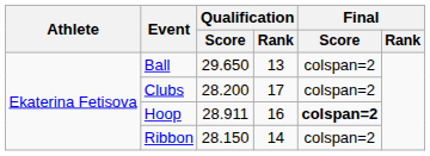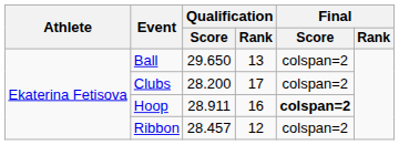Ribbon | Qualification / Score: 28.150 -> 28.457
Ribbon | Qualification / Rank: 14 -> 12
